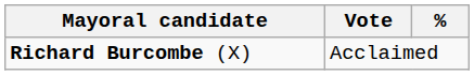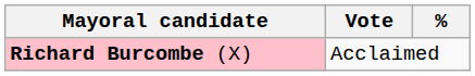Richard Burcombe (X) | Mayoral candidate: no background -> pink background
